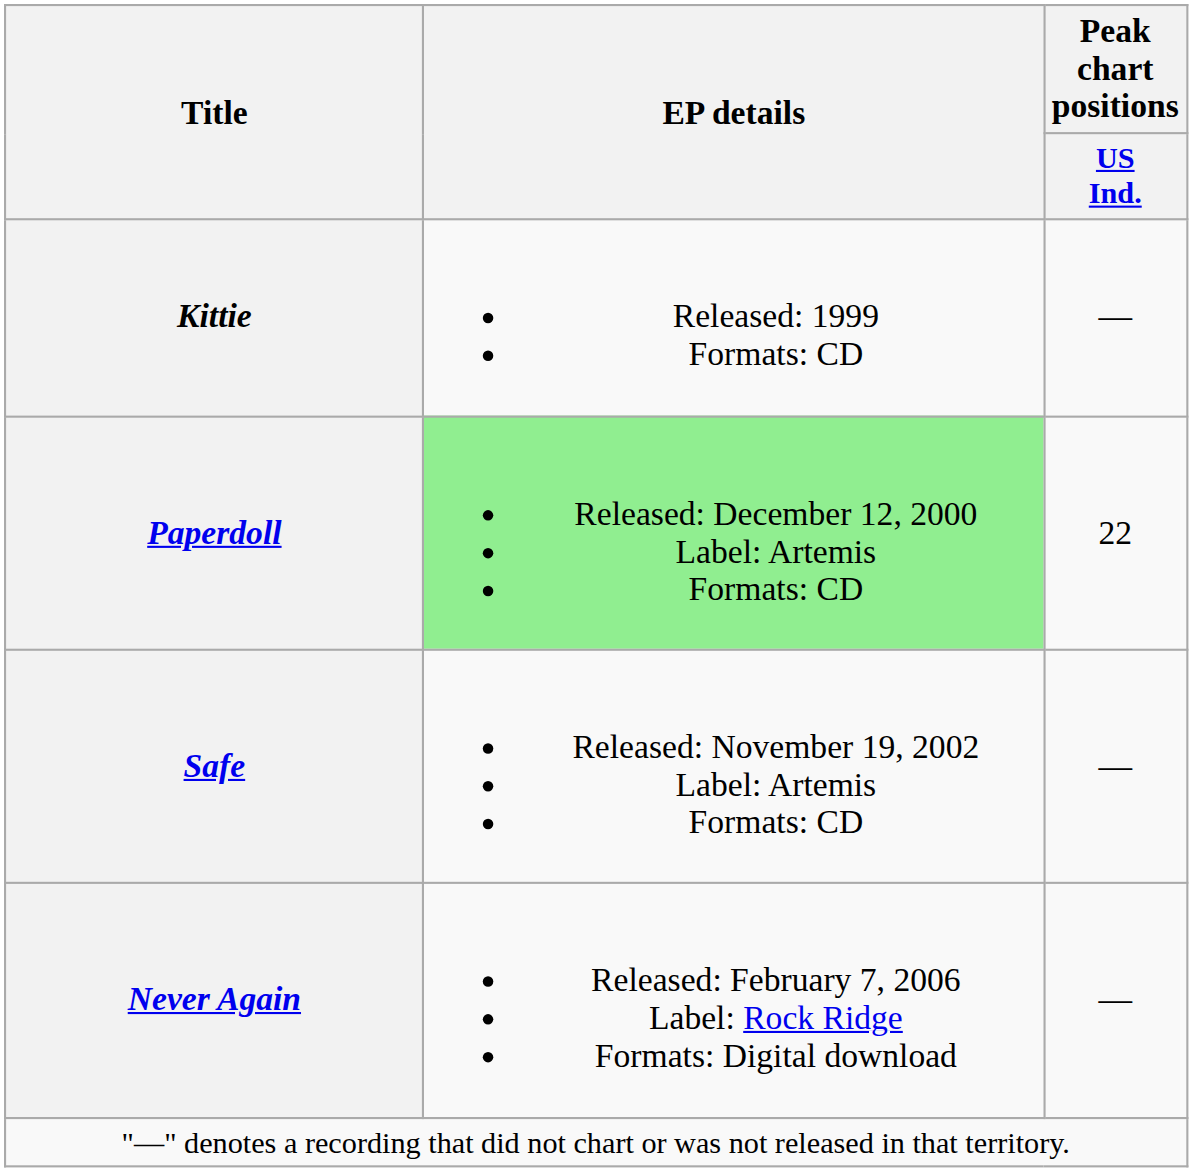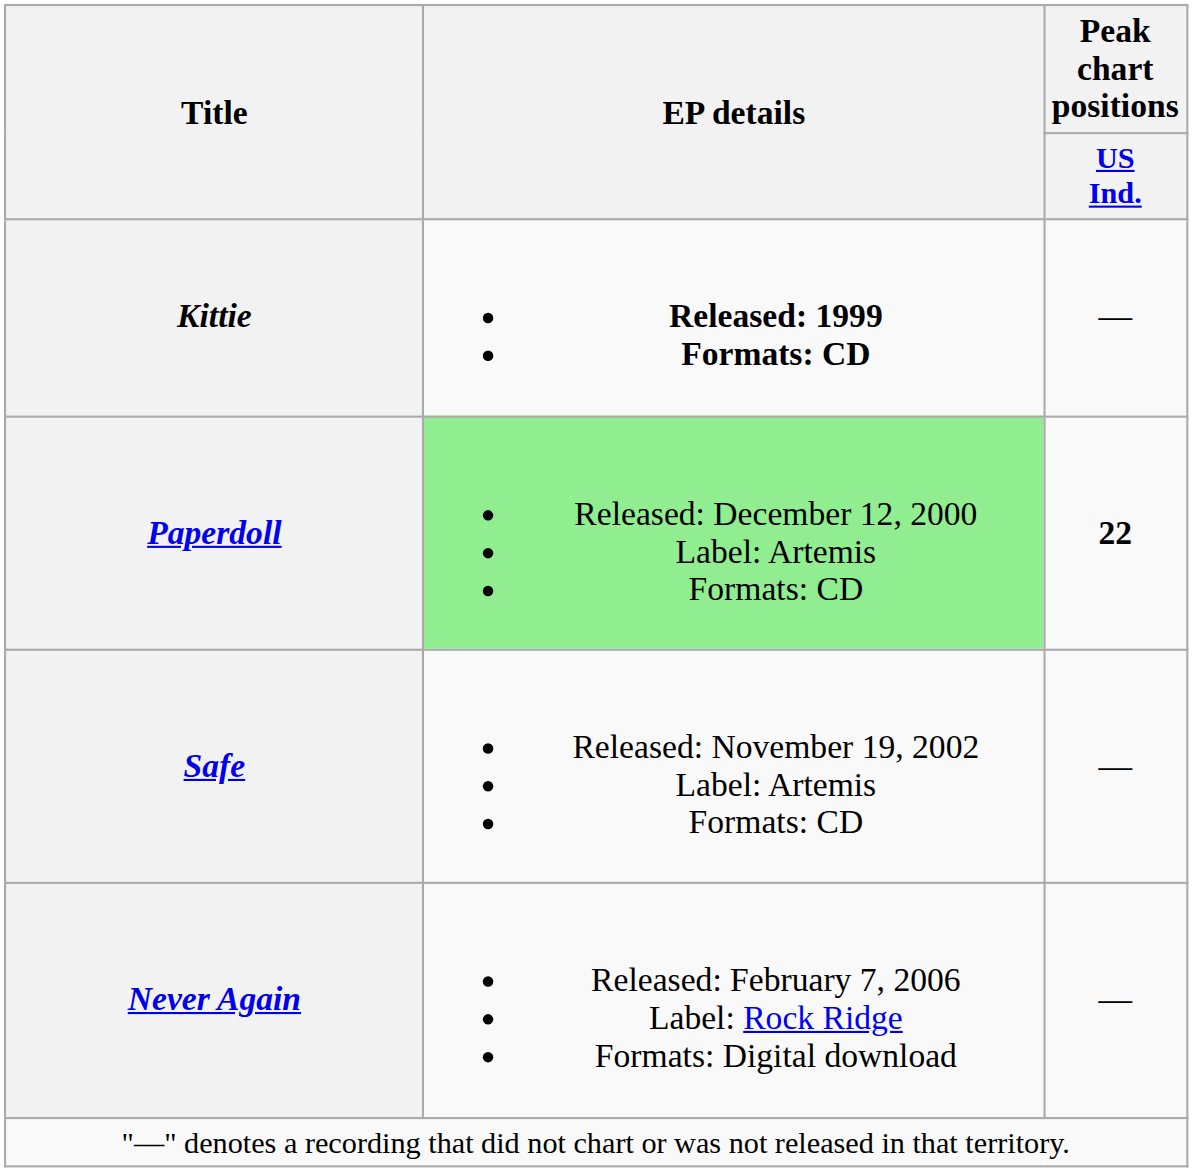Kittie | EP details: normal -> bold
Paperdoll | Peak chart positions / US Ind.: normal -> bold
